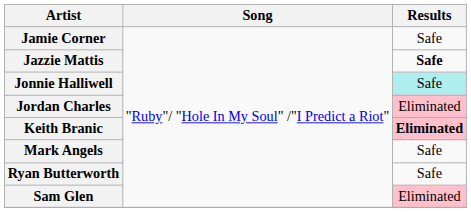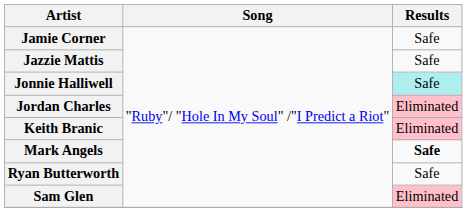Jazzie Mattis | Results: bold -> normal
Keith Branic | Results: bold -> normal
Mark Angels | Results: normal -> bold
